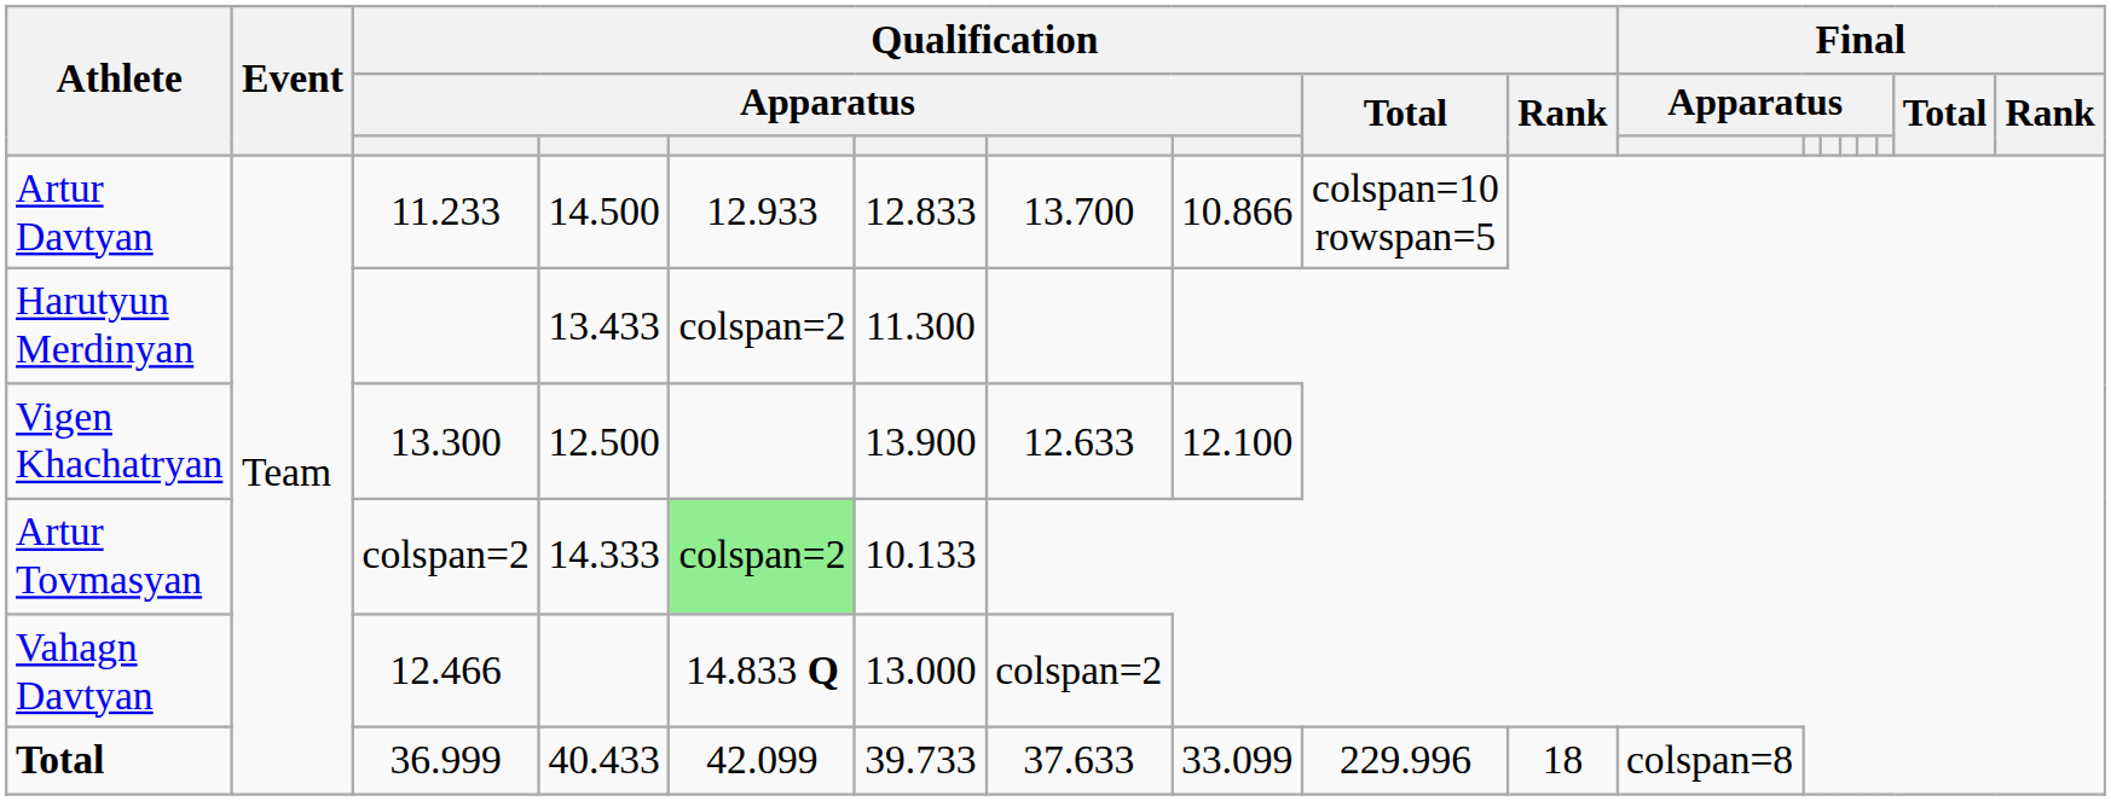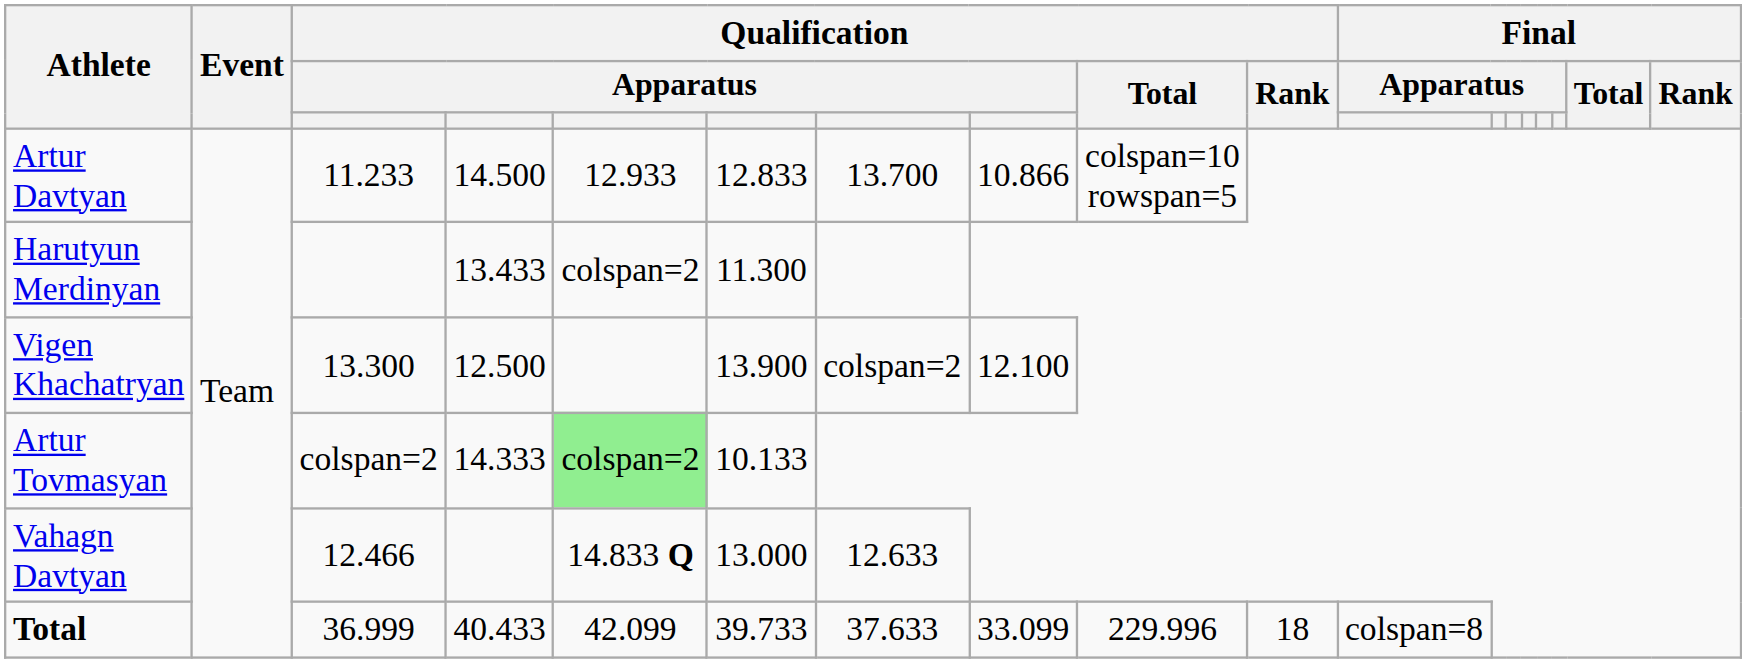Vigen Khachatryan | column 7: 12.633 -> colspan=2
Vahagn Davtyan | column 7: colspan=2 -> 12.633
